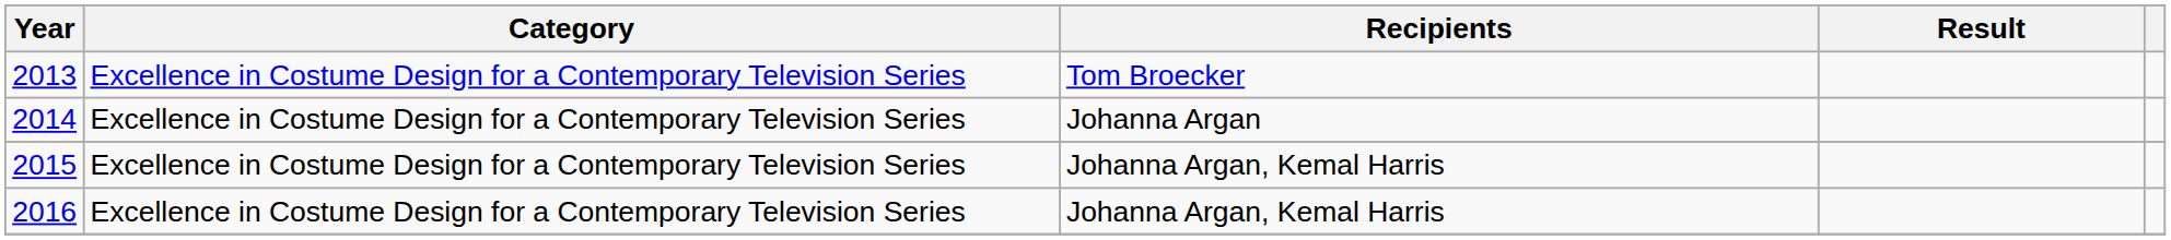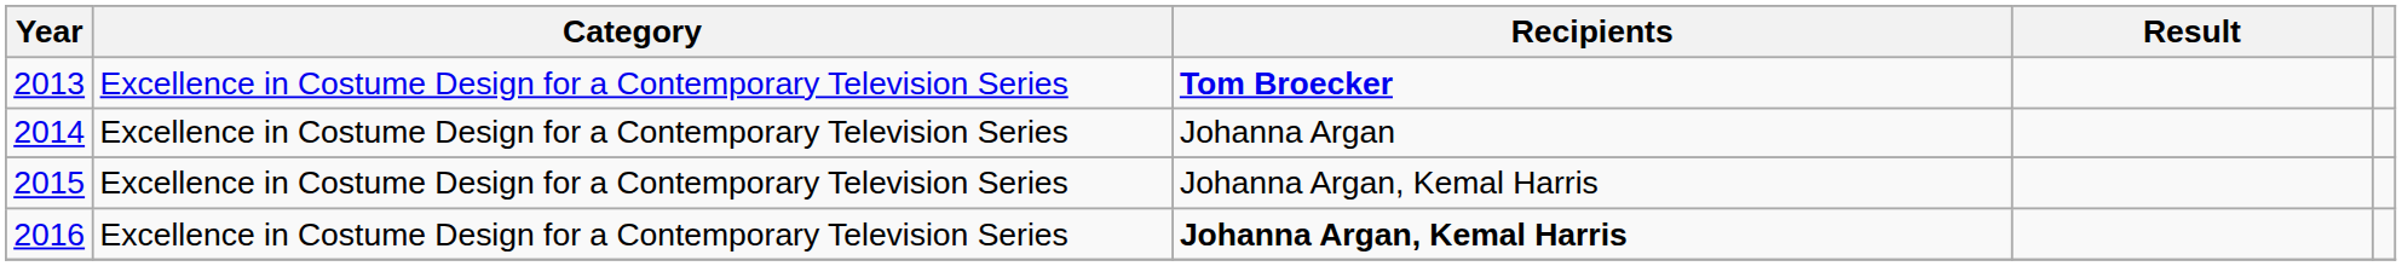2013 | Recipients: normal -> bold
2016 | Recipients: normal -> bold
